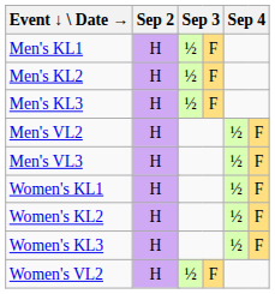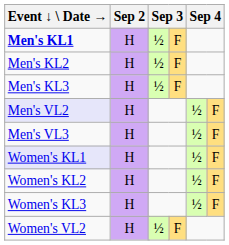Men's KL1 | Event ↓ \ Date →: normal -> bold
Men's VL2 | Event ↓ \ Date →: no background -> lavender background
Women's KL1 | Event ↓ \ Date →: no background -> lavender background
